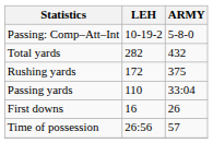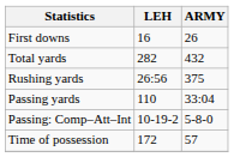rows swapped: First downs <-> Passing: Comp–Att–Int
Rushing yards | LEH: 172 -> 26:56
Time of possession | LEH: 26:56 -> 172
